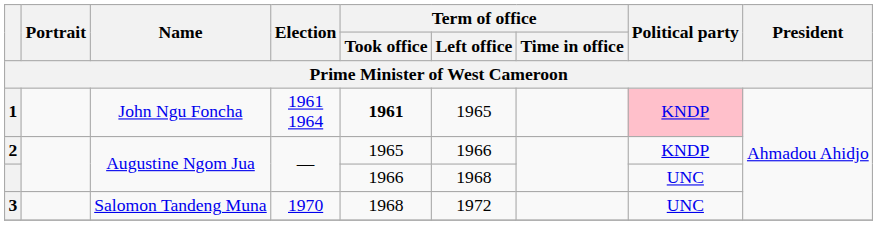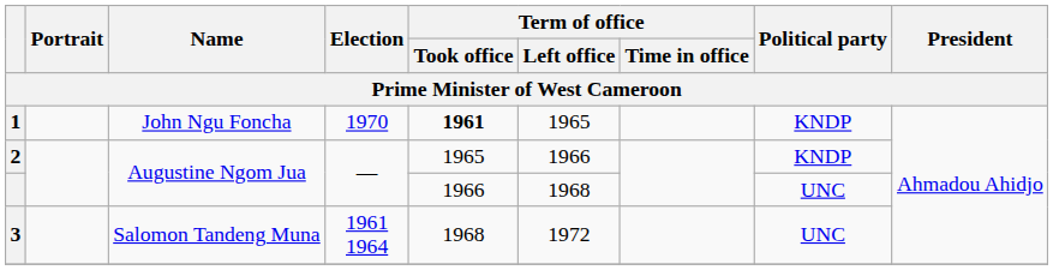1 | Election: 1961 1964 -> 1970
1 | Political party: pink background -> no background
3 | Election: 1970 -> 1961 1964
